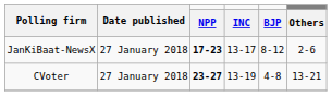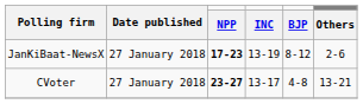JanKiBaat-NewsX | INC: 13-17 -> 13-19
CVoter | INC: 13-19 -> 13-17
